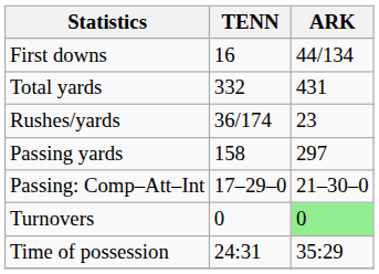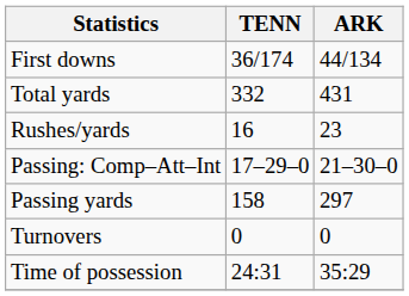First downs | TENN: 16 -> 36/174
Rushes/yards | TENN: 36/174 -> 16
rows swapped: Passing yards <-> Passing: Comp–Att–Int
Turnovers | ARK: lightgreen background -> no background
